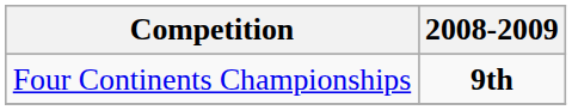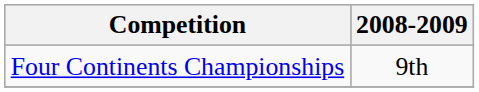Four Continents Championships | 2008-2009: bold -> normal
